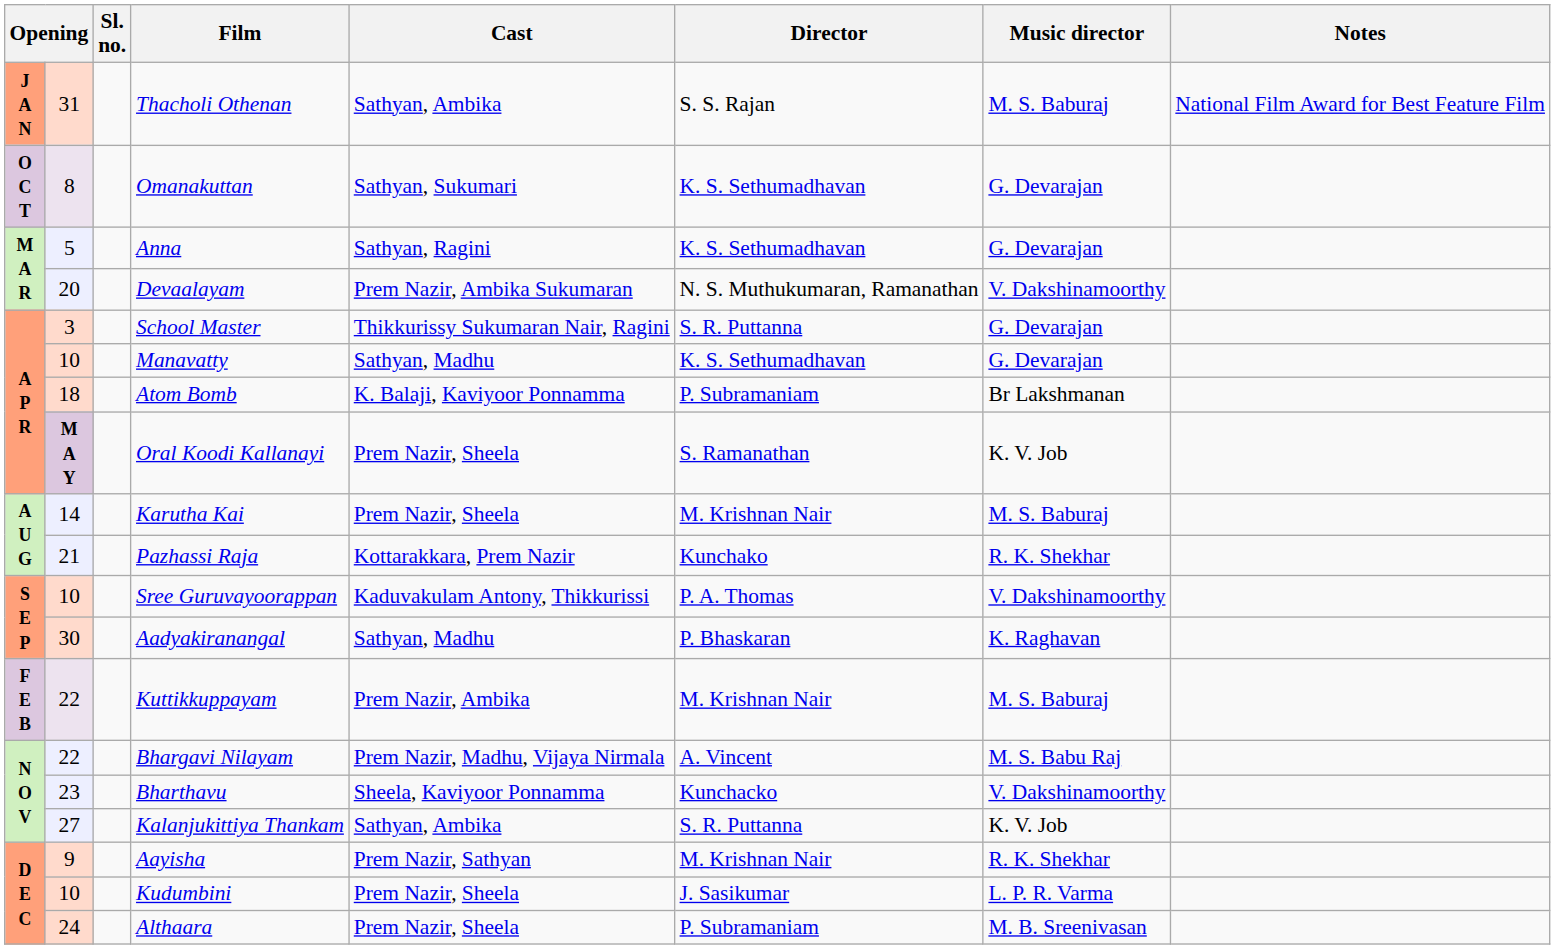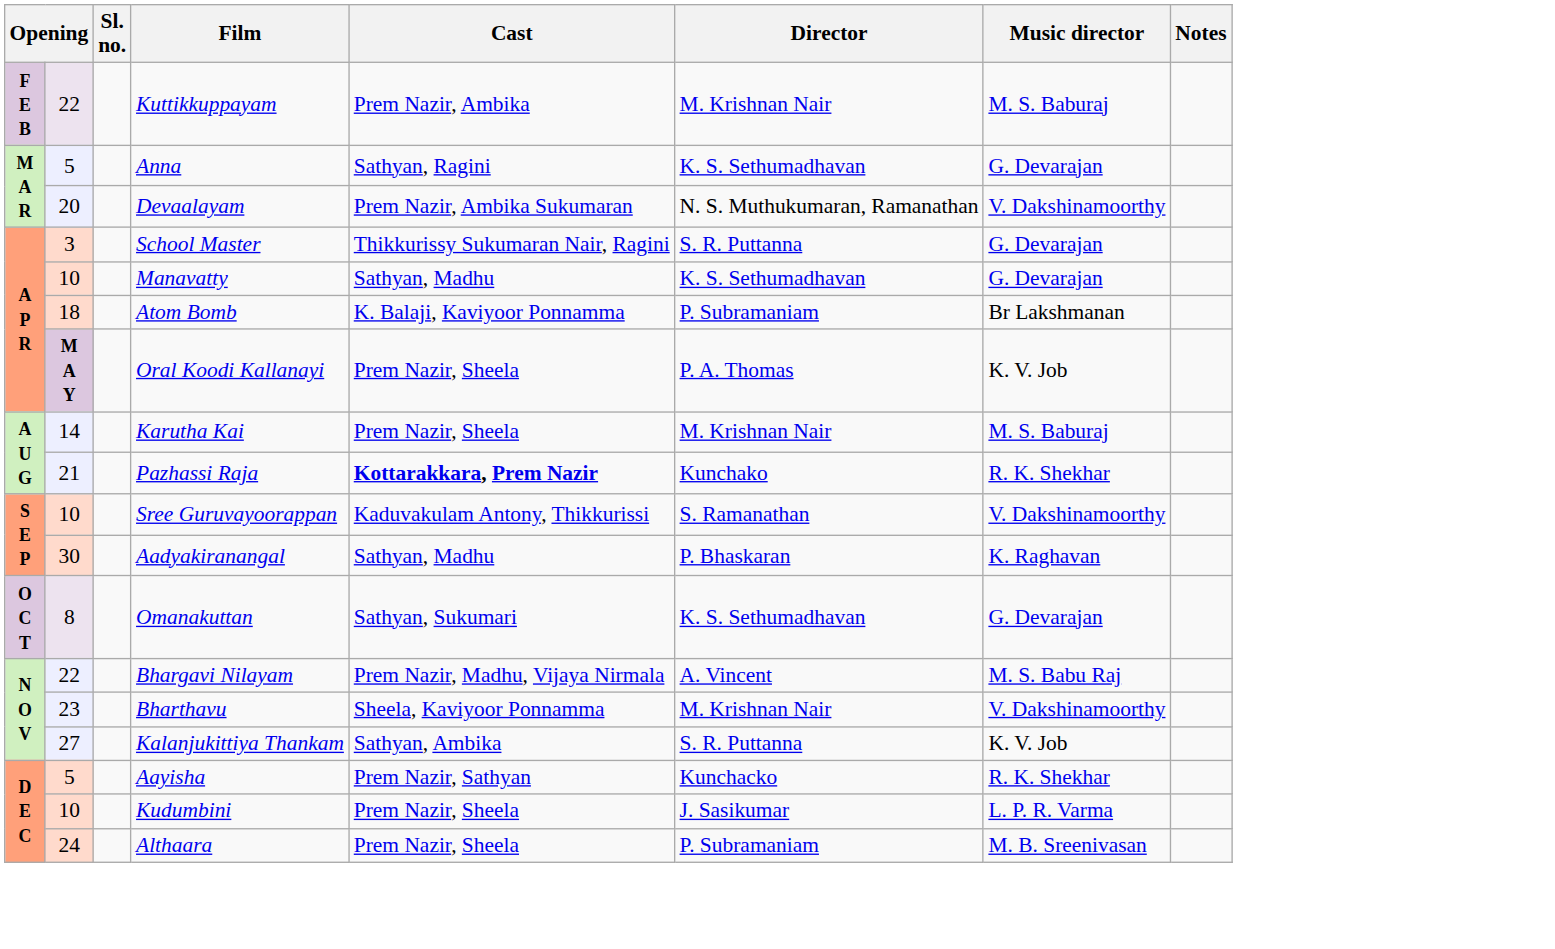- row: J A N | 31 | Thacholi Othenan | Sathyan, Ambika | S. S. Rajan | M. S. Baburaj | National Film Award for Best Feature Film
rows swapped: Kuttikkuppayam <-> Omanakuttan
Oral Koodi Kallanayi | Director: S. Ramanathan -> P. A. Thomas
Pazhassi Raja | Cast: normal -> bold
Sree Guruvayoorappan | Director: P. A. Thomas -> S. Ramanathan
Bharthavu | Director: Kunchacko -> M. Krishnan Nair
Aayisha | column 2: 9 -> 5
Aayisha | Director: M. Krishnan Nair -> Kunchacko
